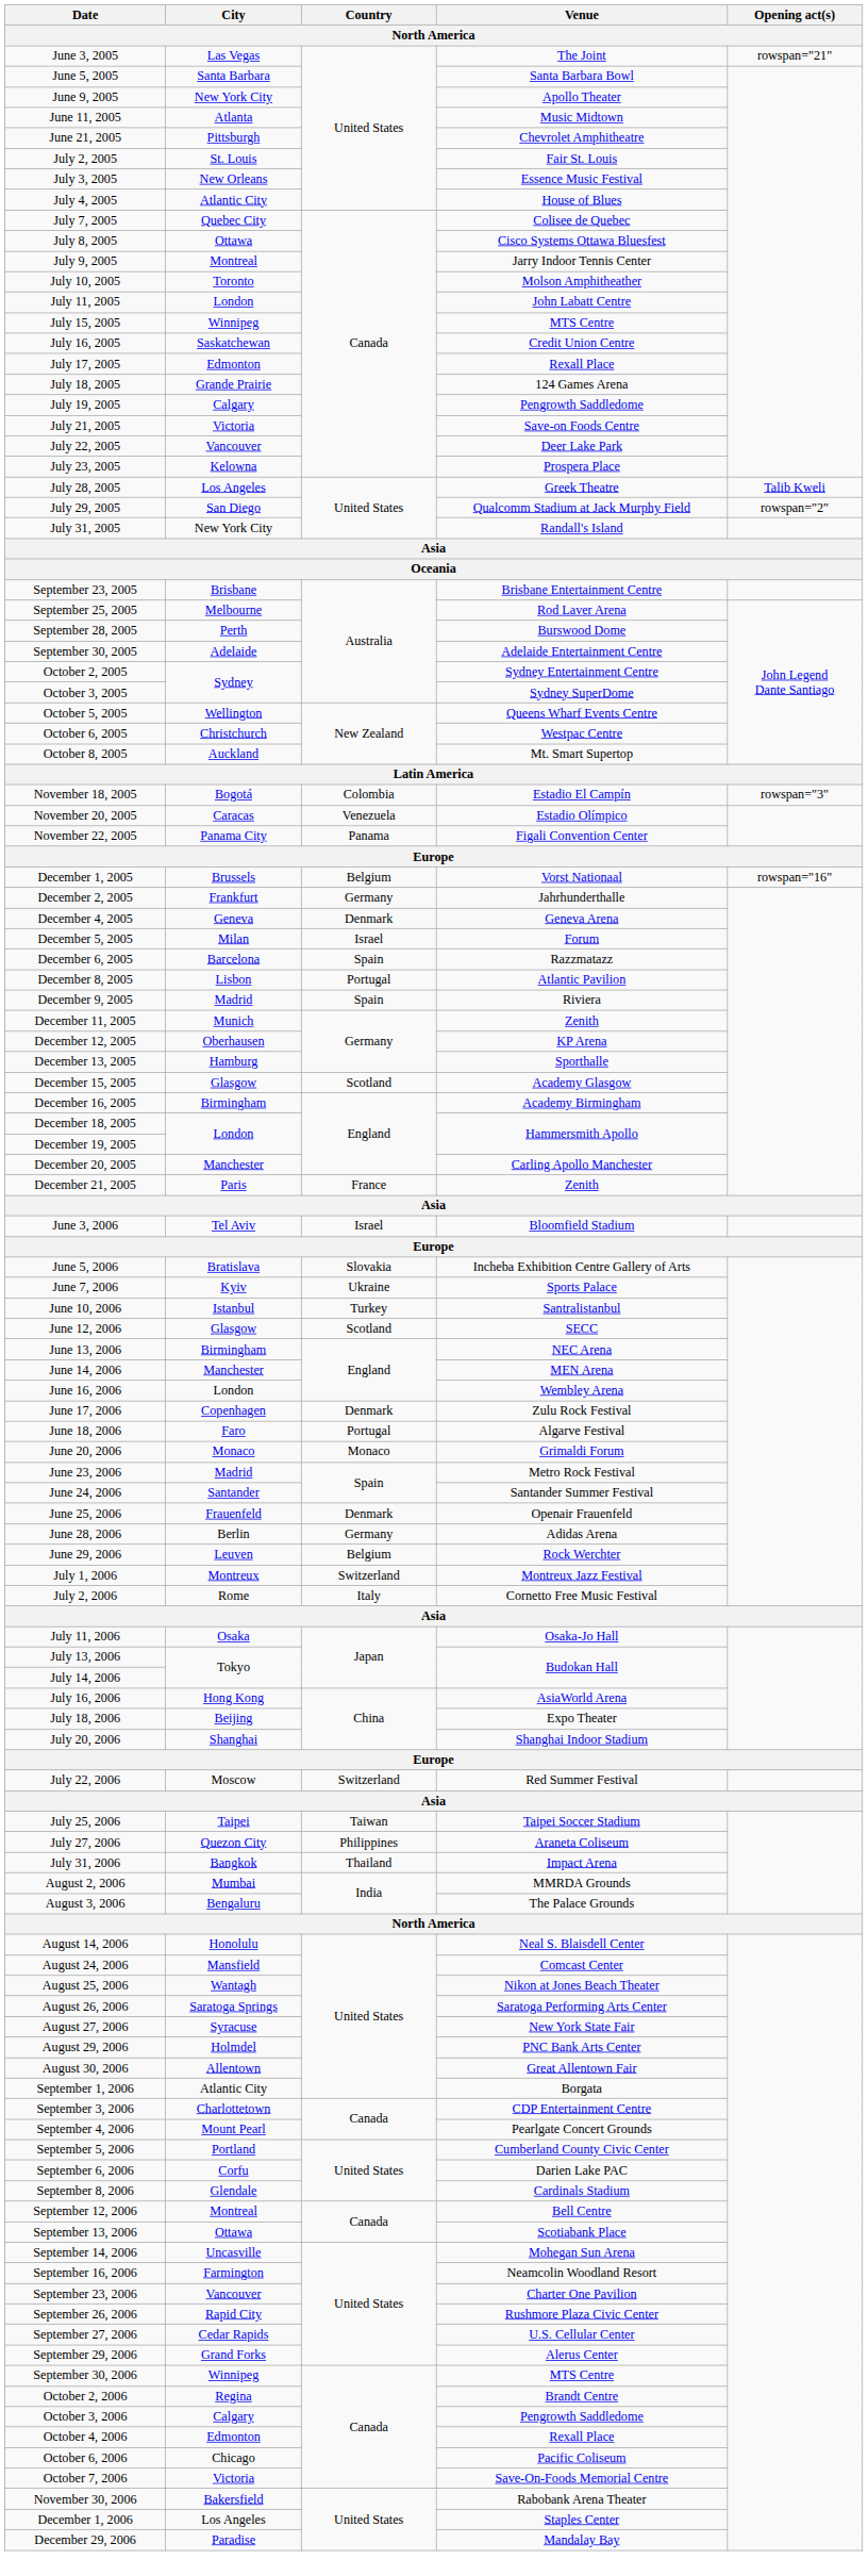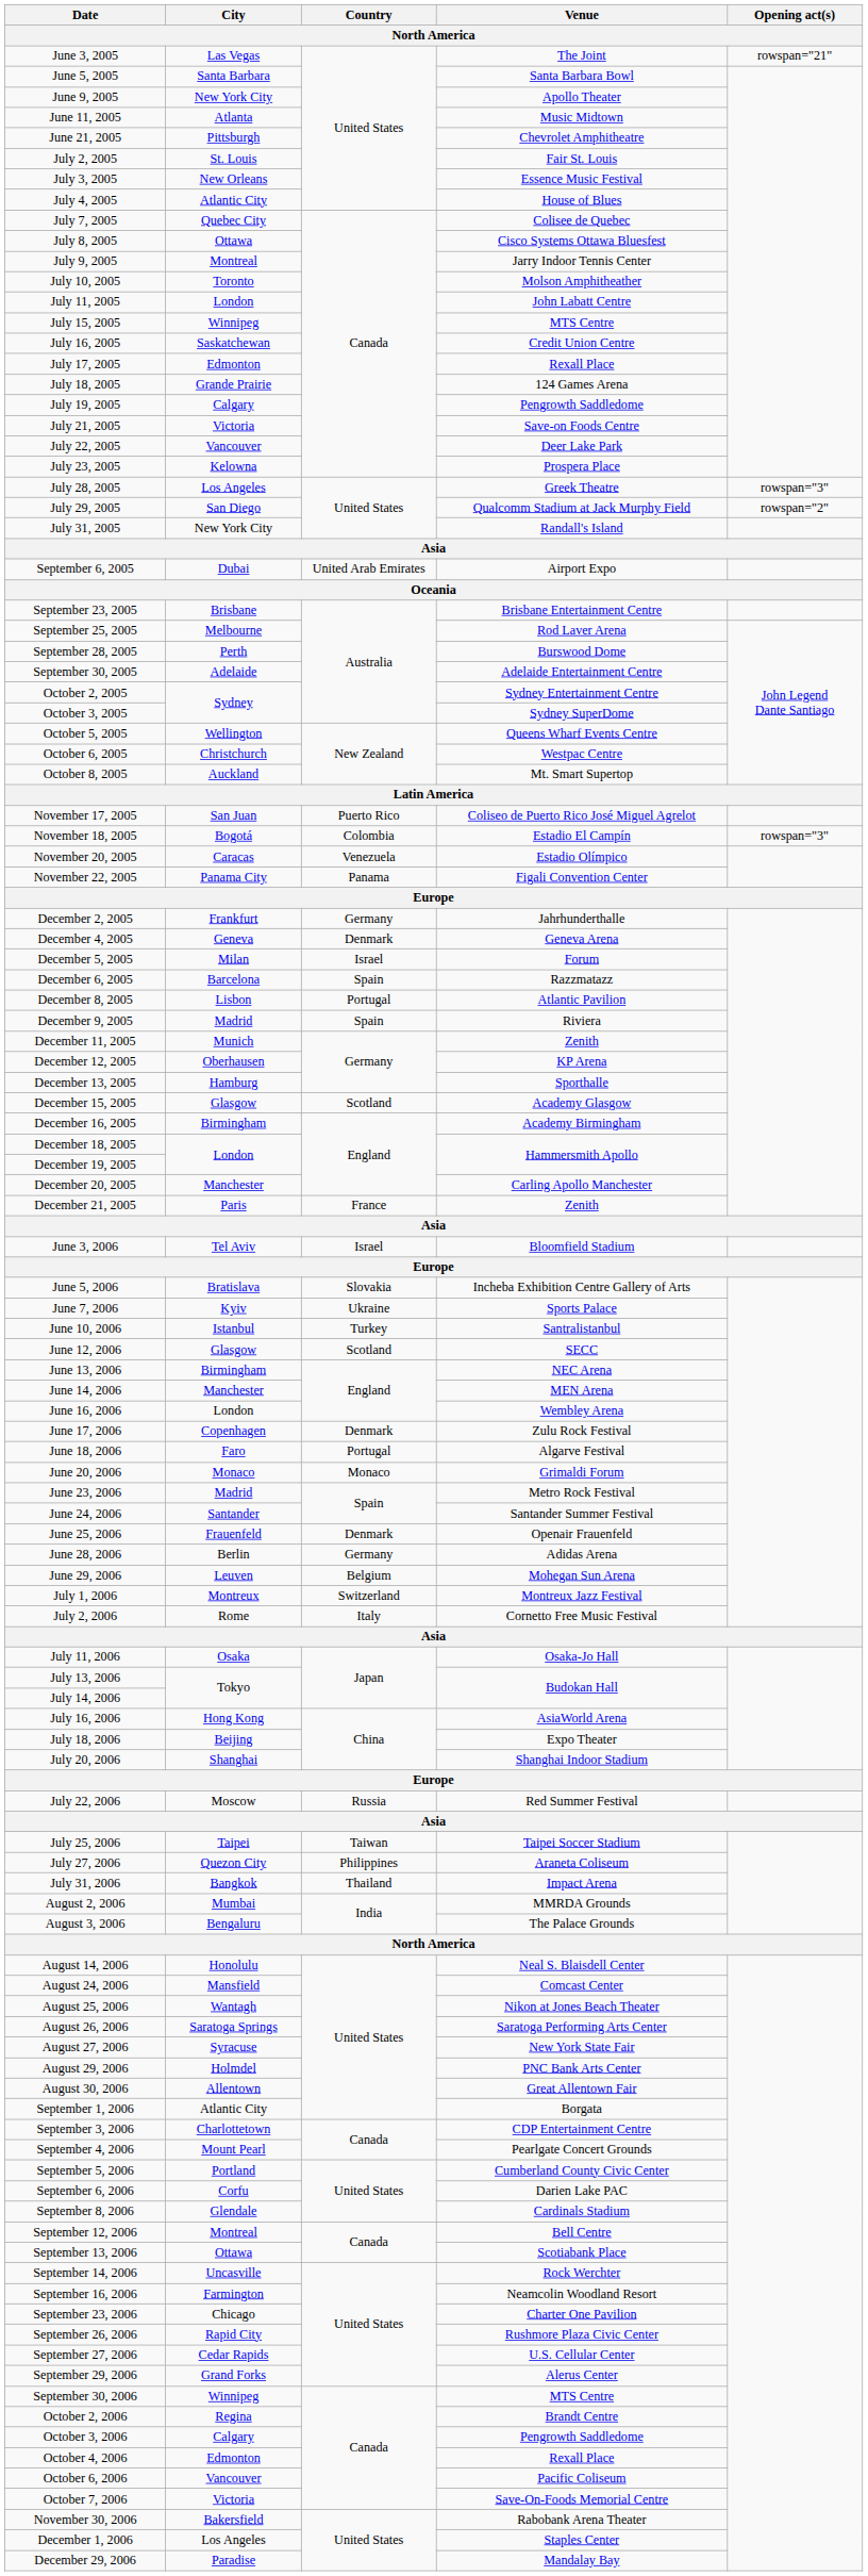July 28, 2005 | Opening act(s): Talib Kweli -> rowspan="3"
+ row: September 6, 2005 | Dubai | United Arab Emirates | Airport Expo
+ row: November 17, 2005 | San Juan | Puerto Rico | Coliseo de Puerto Rico José Miguel Agrelot
- row: December 1, 2005 | Brussels | Belgium | Vorst Nationaal | rowspan="16"
June 29, 2006 | Venue: Rock Werchter -> Mohegan Sun Arena
July 22, 2006 | Country: Switzerland -> Russia
September 14, 2006 | Venue: Mohegan Sun Arena -> Rock Werchter
September 23, 2006 | City: Vancouver -> Chicago
October 6, 2006 | City: Chicago -> Vancouver
